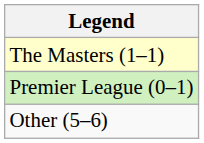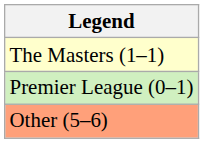row 4 | column 1: no background -> lightsalmon background
